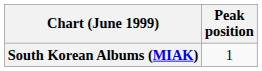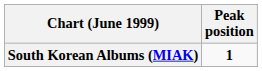South Korean Albums (MIAK) | Peak position: normal -> bold
